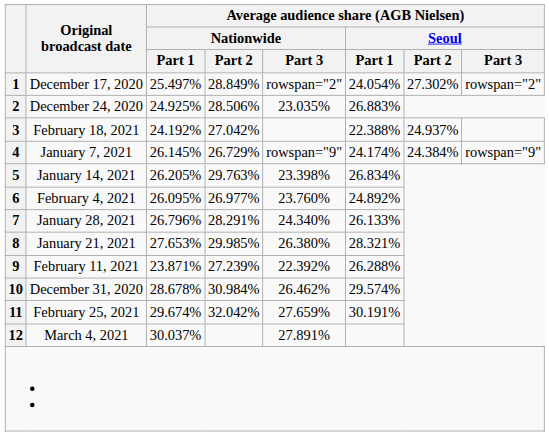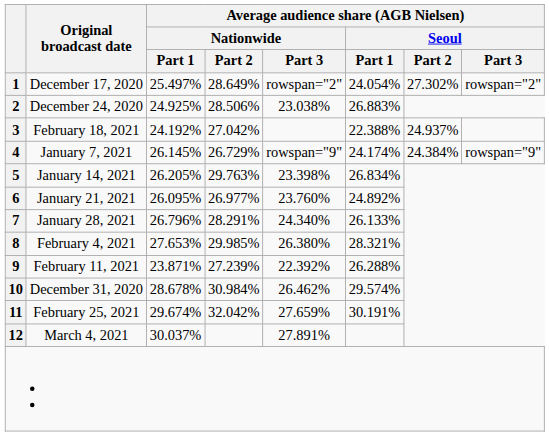1 | Average audience share (AGB Nielsen) / Nationwide / Part 2: 28.849% -> 28.649%
2 | Average audience share (AGB Nielsen) / Nationwide / Part 3: 23.035% -> 23.038%
6 | Original broadcast date: February 4, 2021 -> January 21, 2021
8 | Original broadcast date: January 21, 2021 -> February 4, 2021
